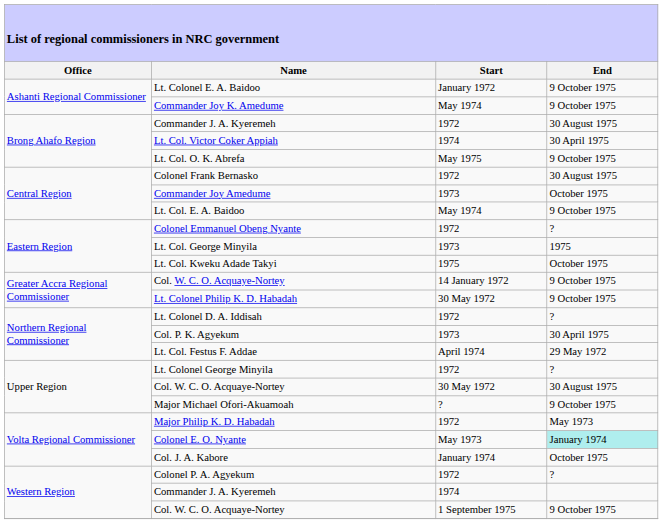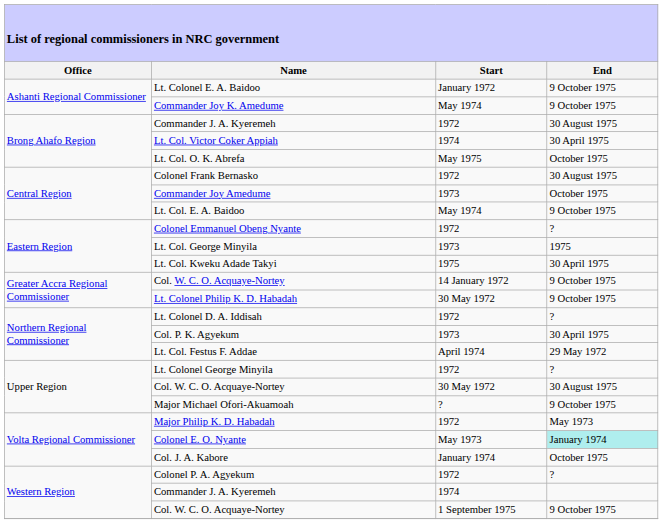Lt. Col. O. K. Abrefa | column 4: 9 October 1975 -> October 1975
Lt. Col. Kweku Adade Takyi | column 4: October 1975 -> 30 April 1975
